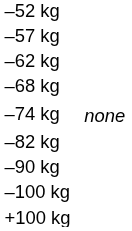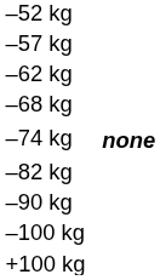–74 kg / none | column 2: normal -> bold
